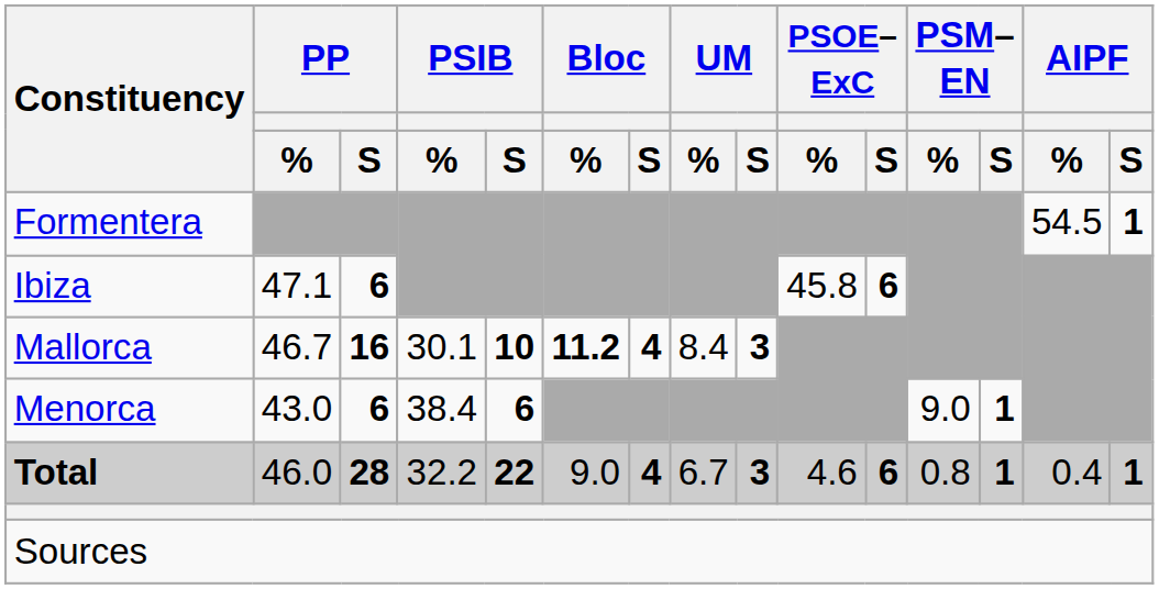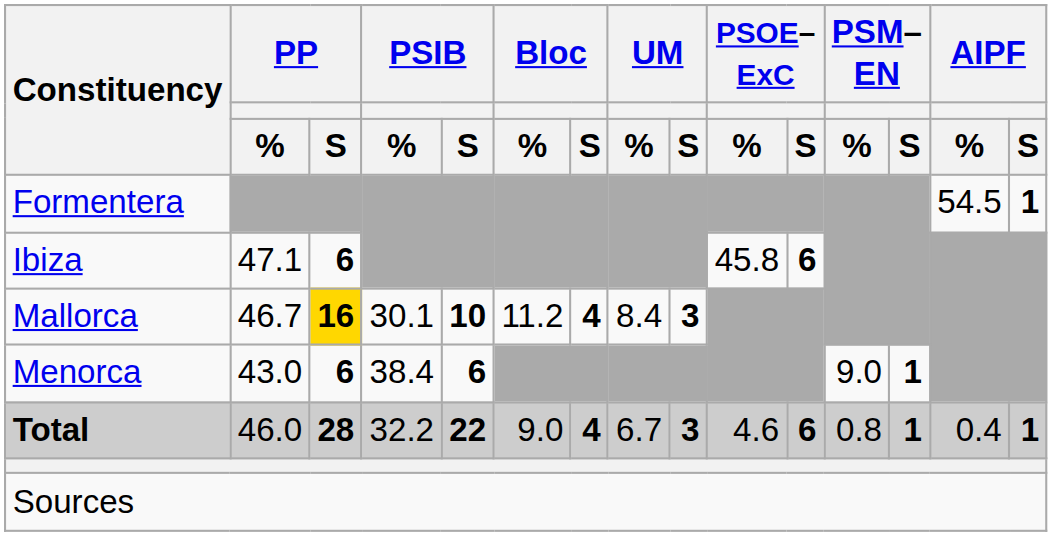Mallorca | PP / S: no background -> gold background
Mallorca | Bloc / %: bold -> normal
